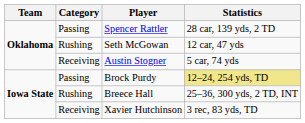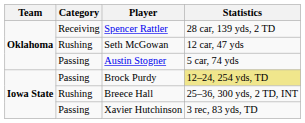Spencer Rattler | Category: Passing -> Receiving
Austin Stogner | Category: Receiving -> Passing
Xavier Hutchinson | Category: Receiving -> Passing
